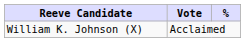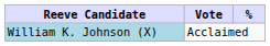William K. Johnson (X) | Reeve Candidate: no background -> lightblue background
